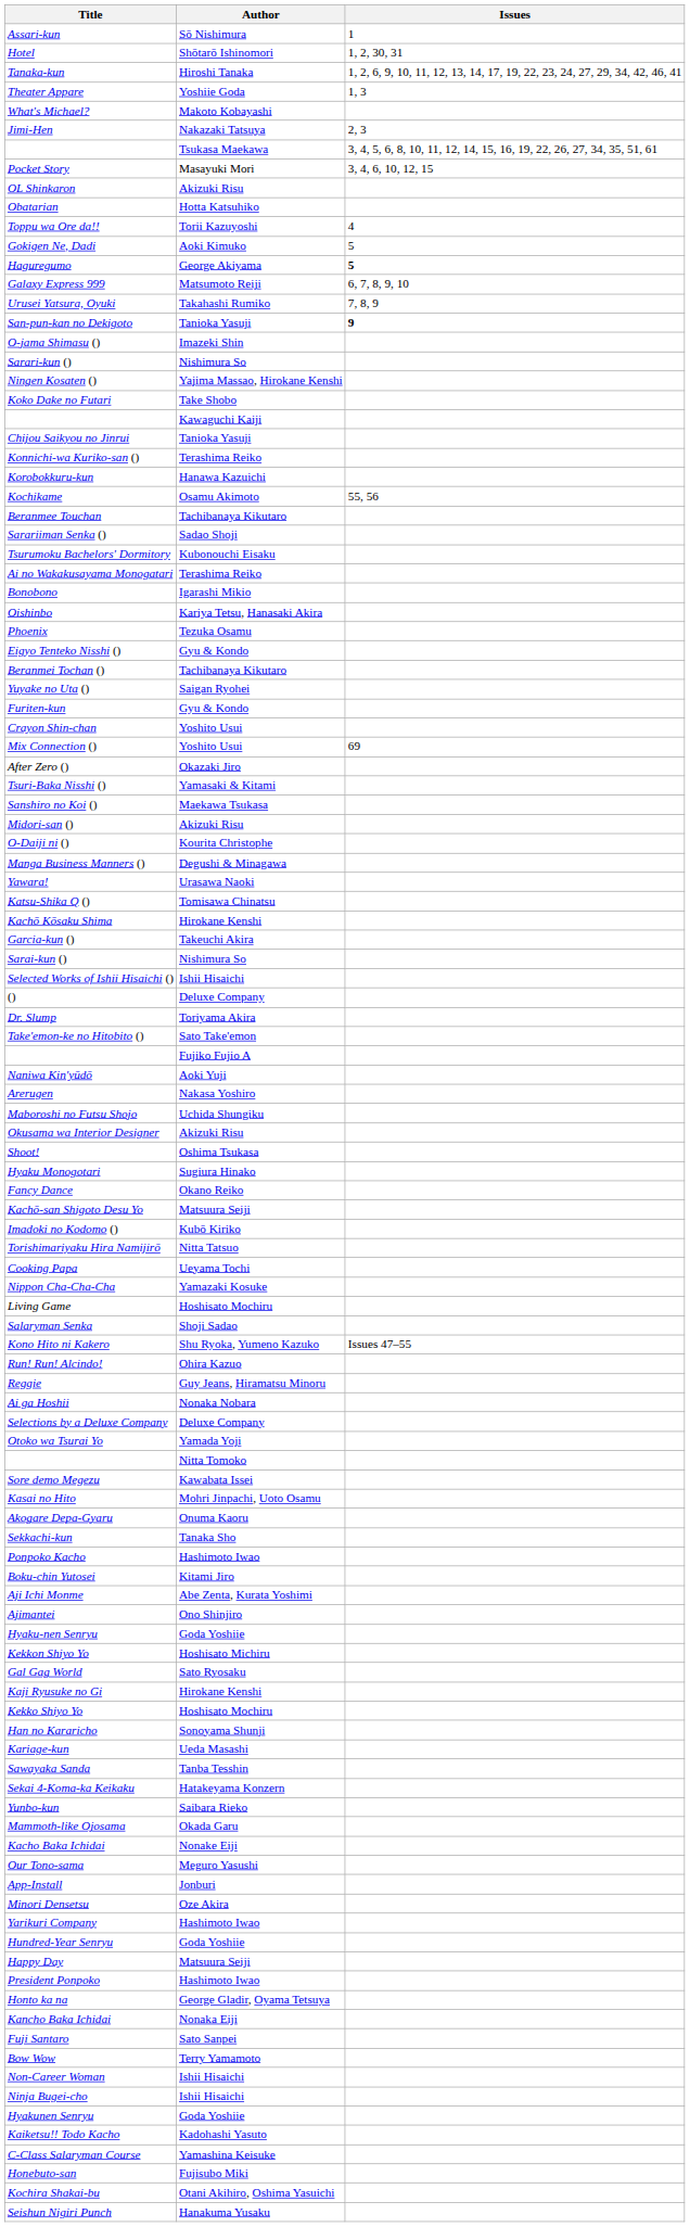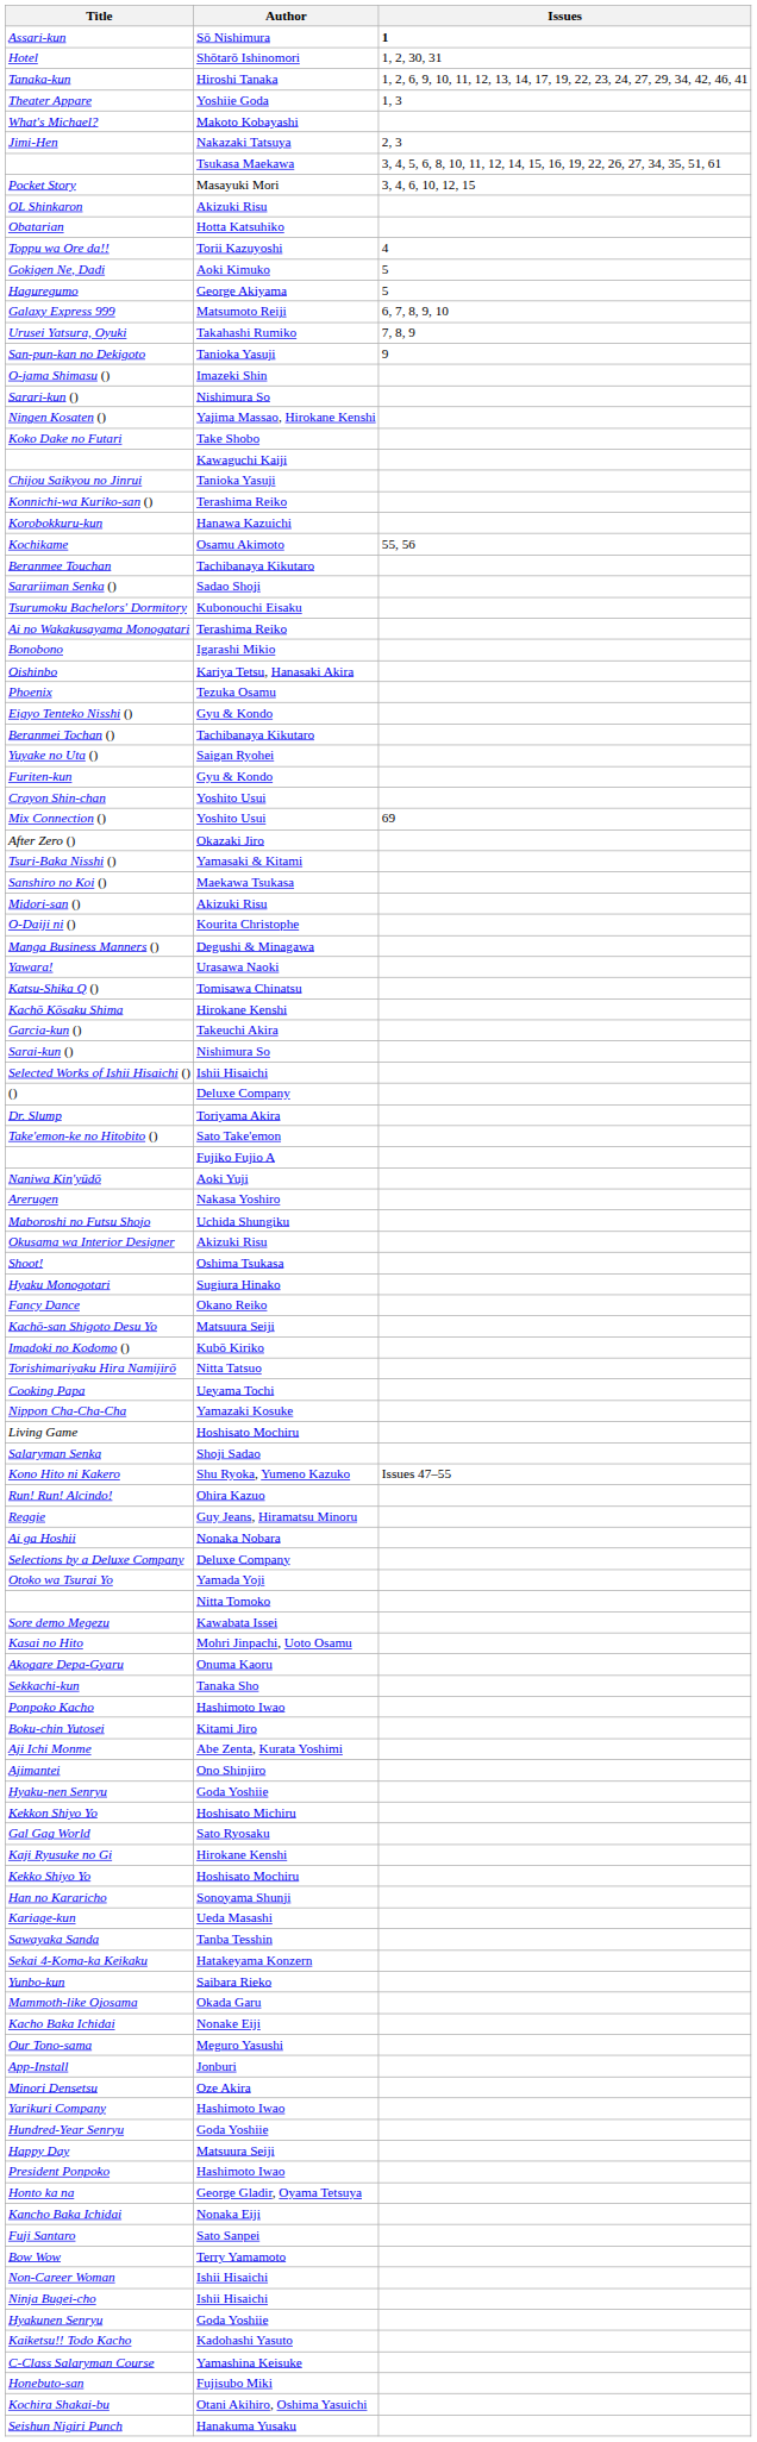Assari-kun | Issues: normal -> bold
Haguregumo | Issues: bold -> normal
San-pun-kan no Dekigoto | Issues: bold -> normal
